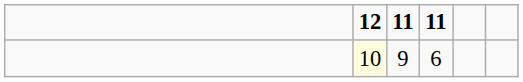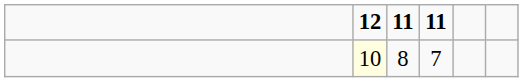row 2 | column 3: 9 -> 8
row 2 | column 4: 6 -> 7
